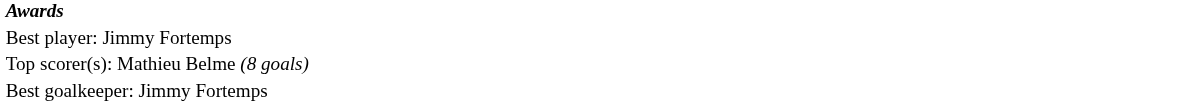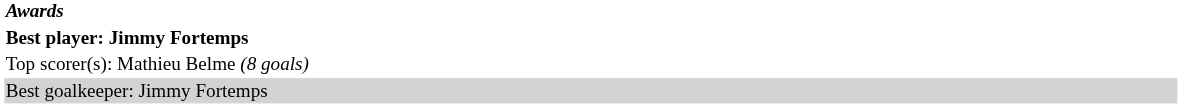Best player: Jimmy Fortemps | Awards: normal -> bold
Best goalkeeper: Jimmy Fortemps | Awards: no background -> lightgrey background
